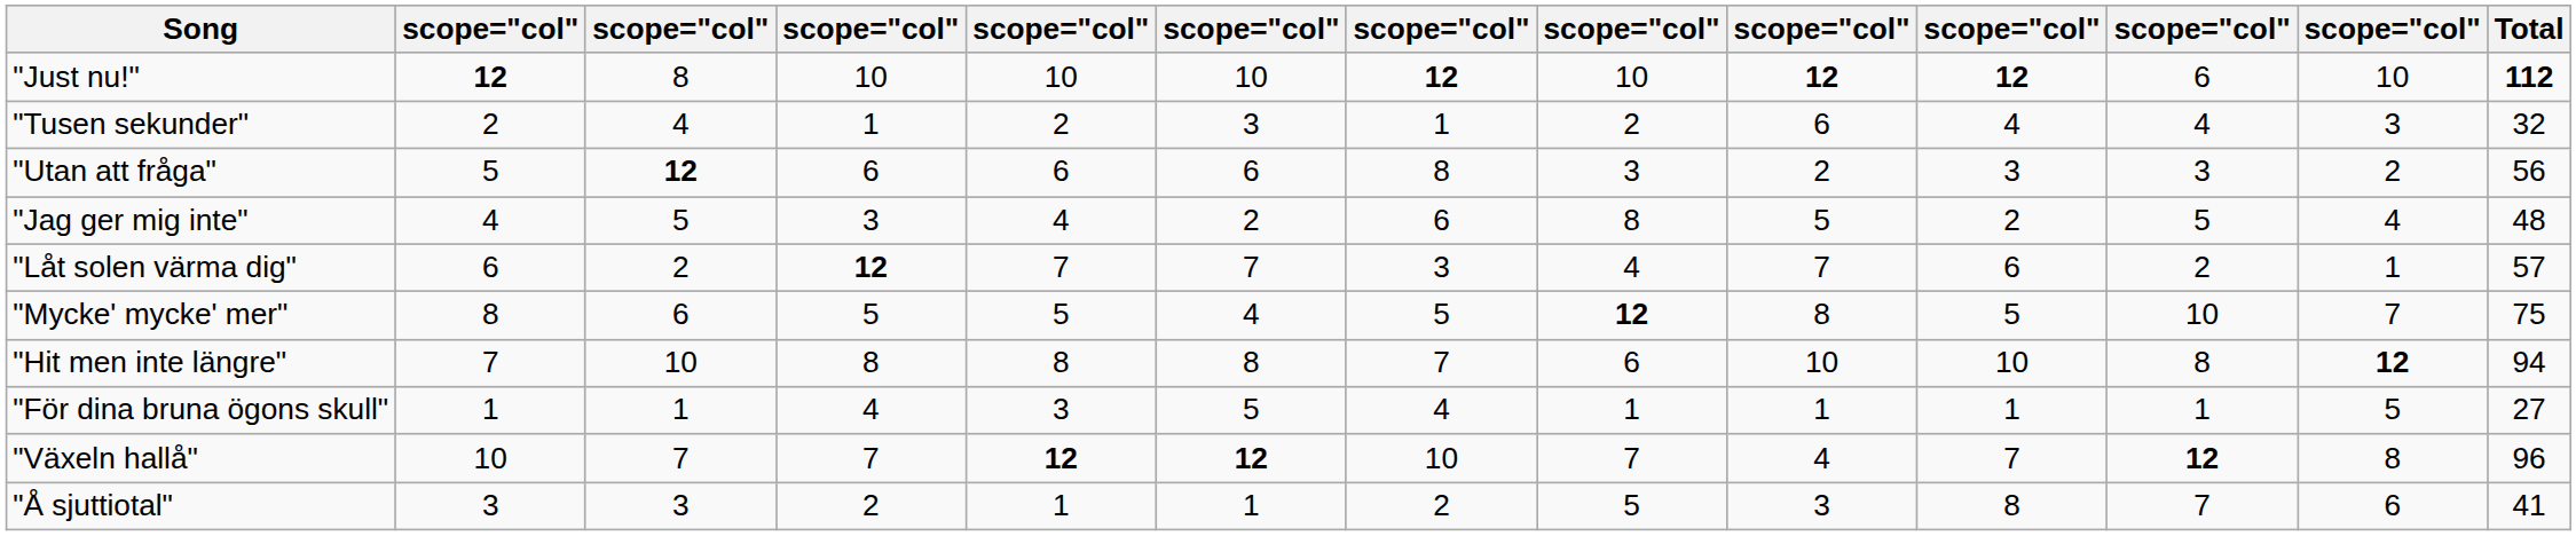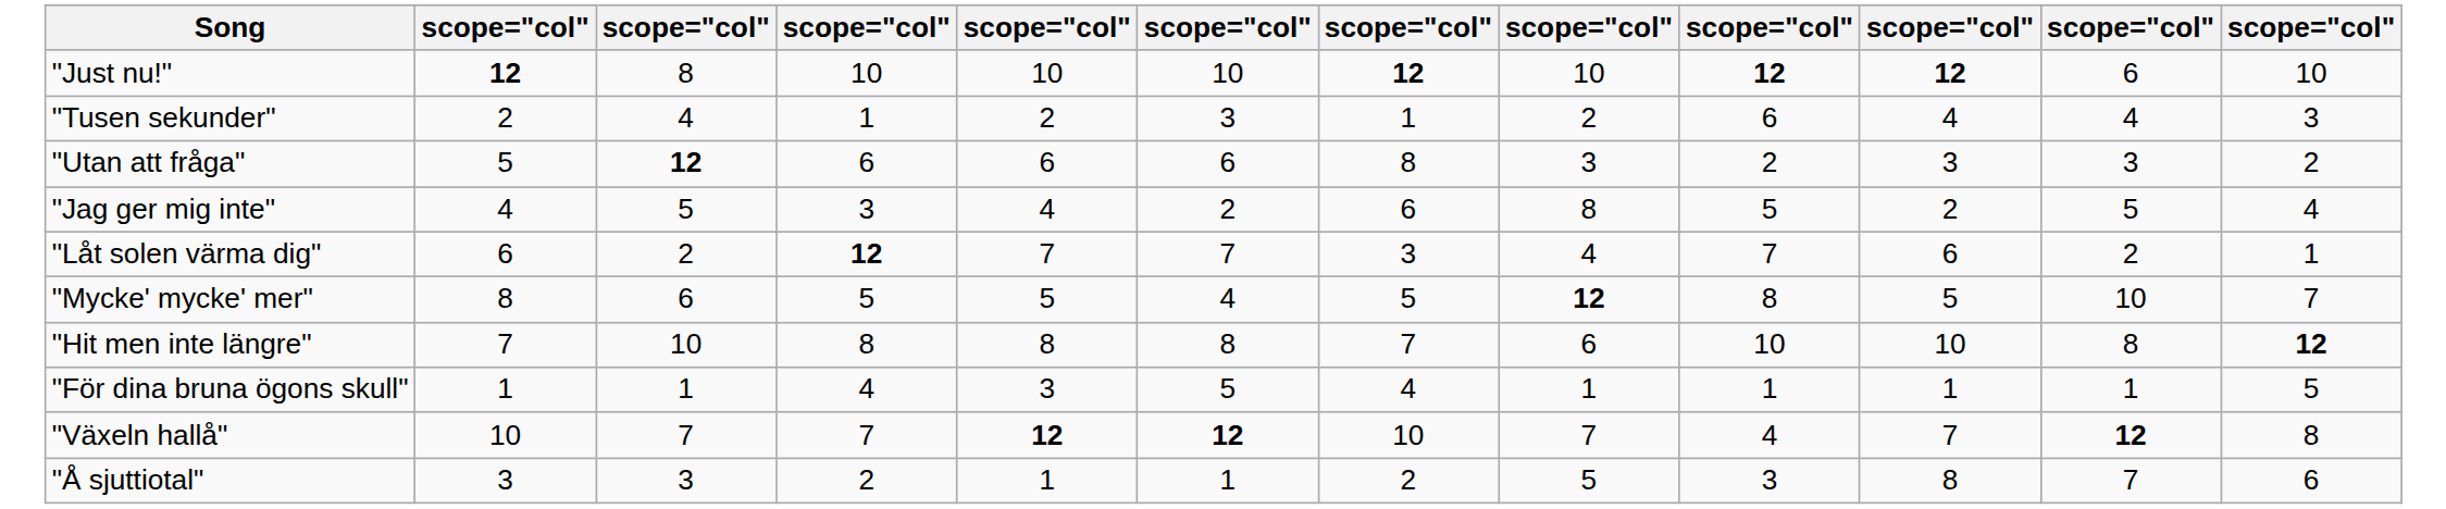- column: Total | 112 | 32 | 56 | 48 | 57 | 75 | 94 | 27 | 96 | 41
